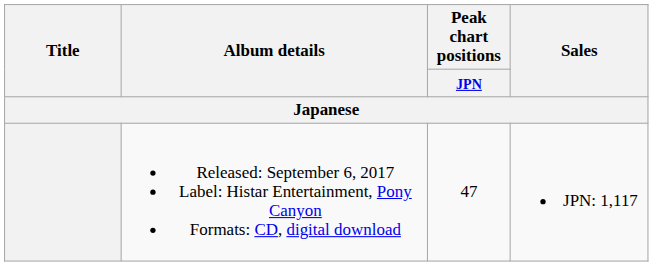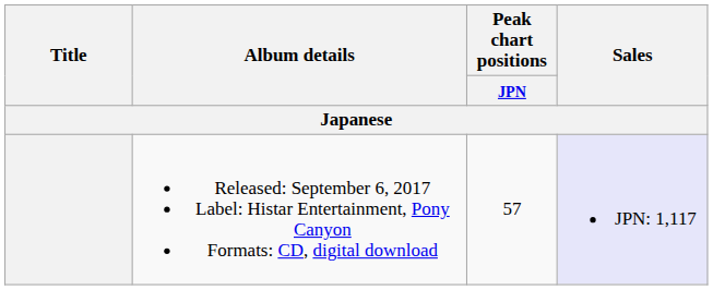row 4 | Peak chart positions / JPN: 47 -> 57
row 4 | Sales: no background -> lavender background
